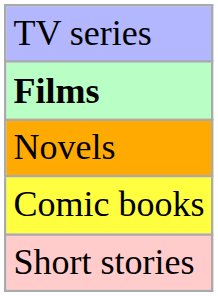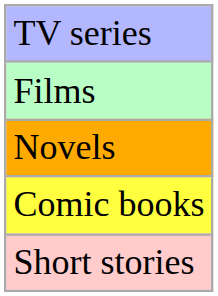row 2 | column 1: bold -> normal
